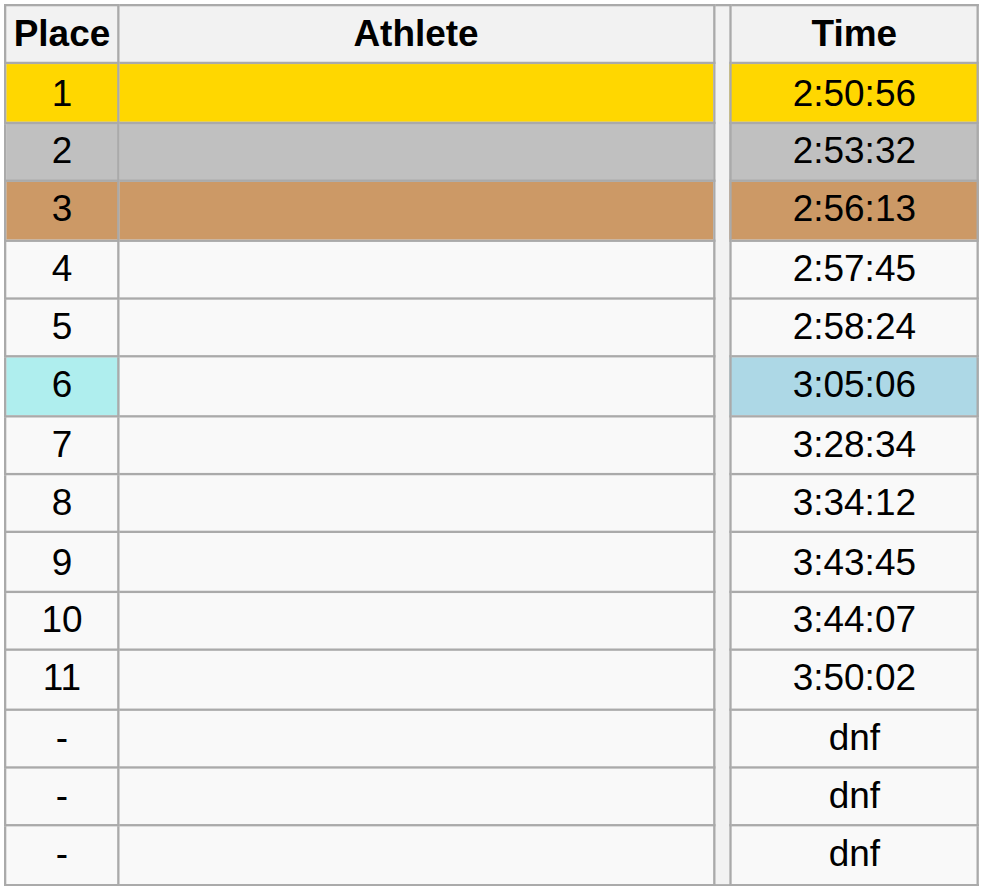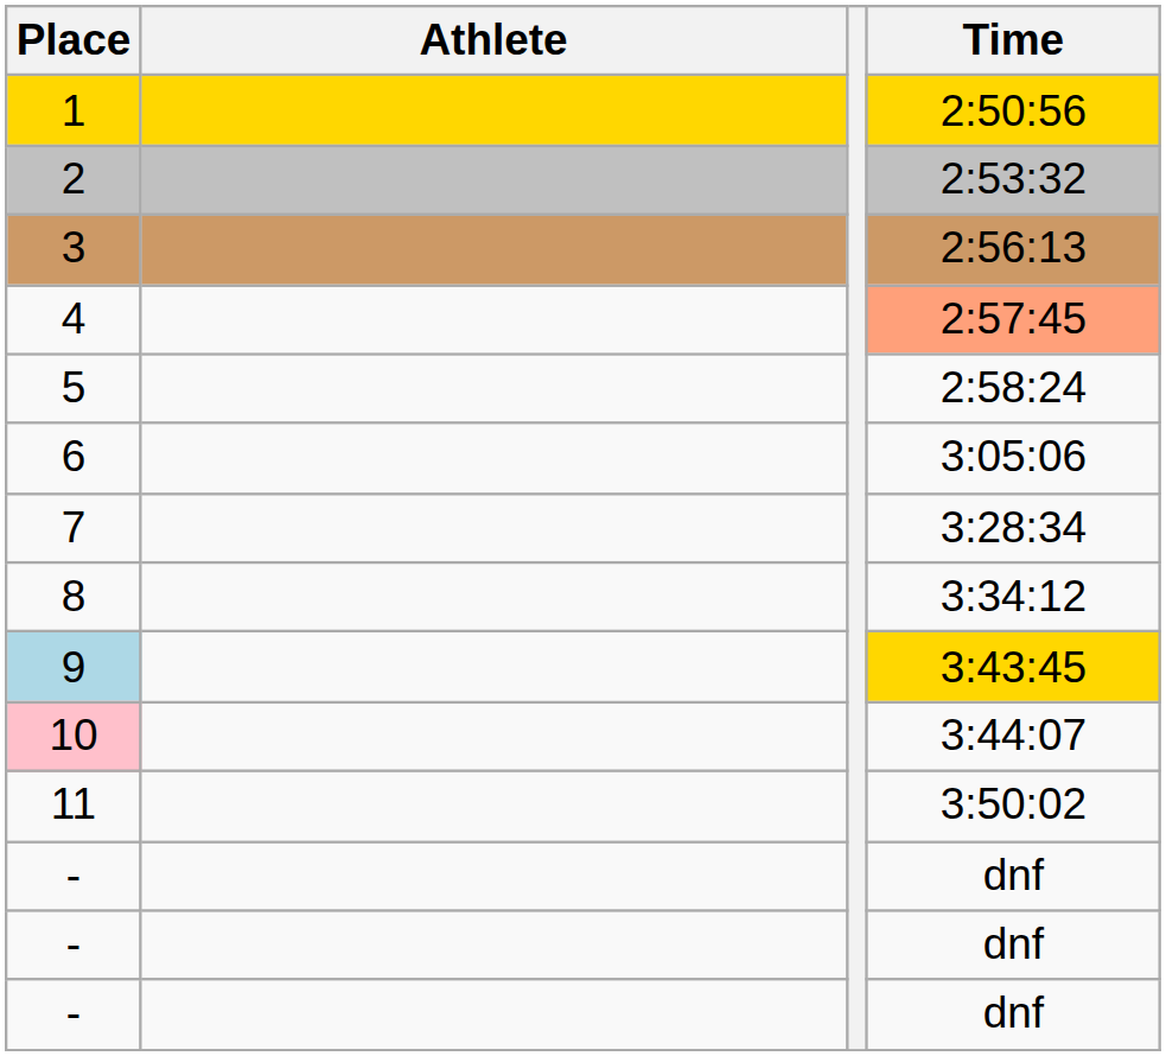4 | Time: no background -> lightsalmon background
6 | Place: paleturquoise background -> no background
6 | Time: lightblue background -> no background
9 | Place: no background -> lightblue background
9 | Time: no background -> gold background
10 | Place: no background -> pink background
